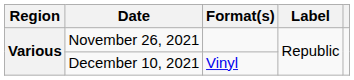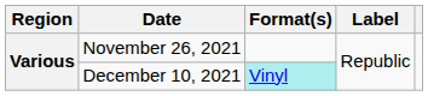December 10, 2021 | Format(s): no background -> paleturquoise background
